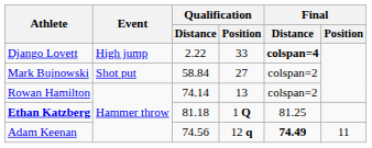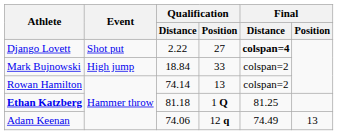Django Lovett | Event: High jump -> Shot put
Django Lovett | Qualification / Position: 33 -> 27
Mark Bujnowski | Event: Shot put -> High jump
Mark Bujnowski | Qualification / Distance: 58.84 -> 18.84
Mark Bujnowski | Qualification / Position: 27 -> 33
Adam Keenan | Qualification / Distance: 74.56 -> 74.06
Adam Keenan | Final / Distance: bold -> normal
Adam Keenan | Final / Position: 11 -> 13
